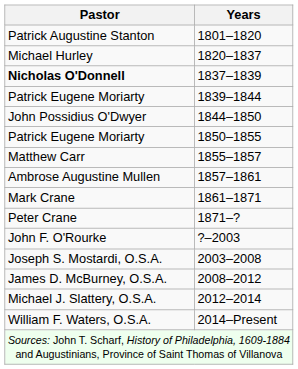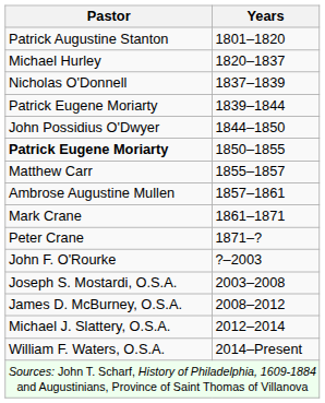row 4 | Pastor: bold -> normal
row 7 | Pastor: normal -> bold
